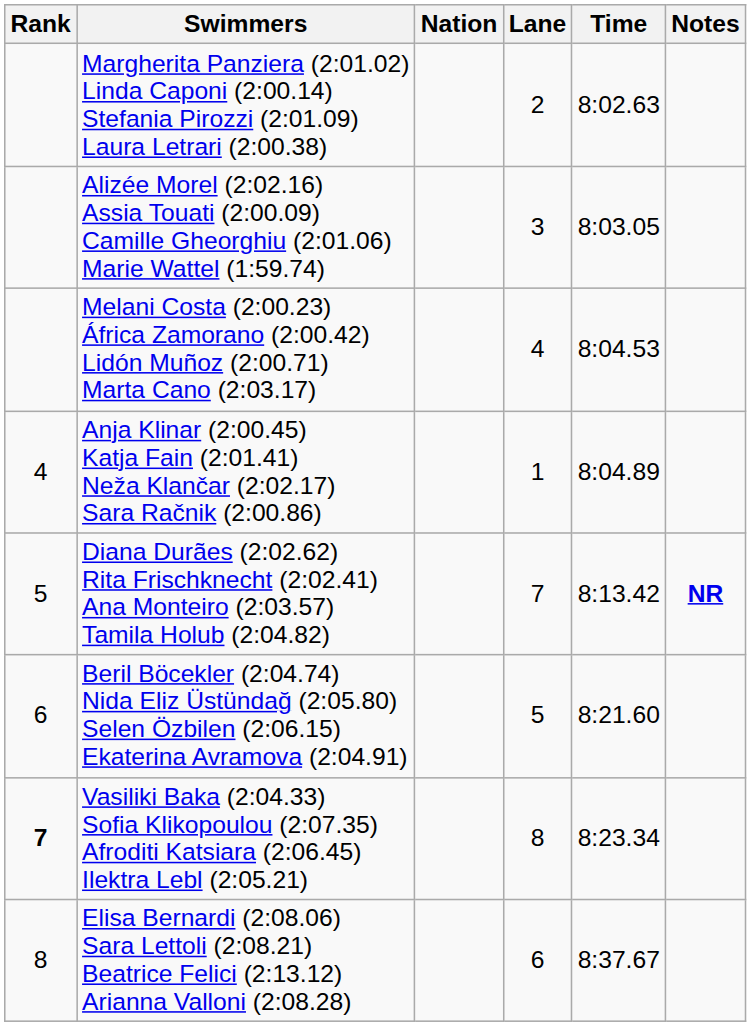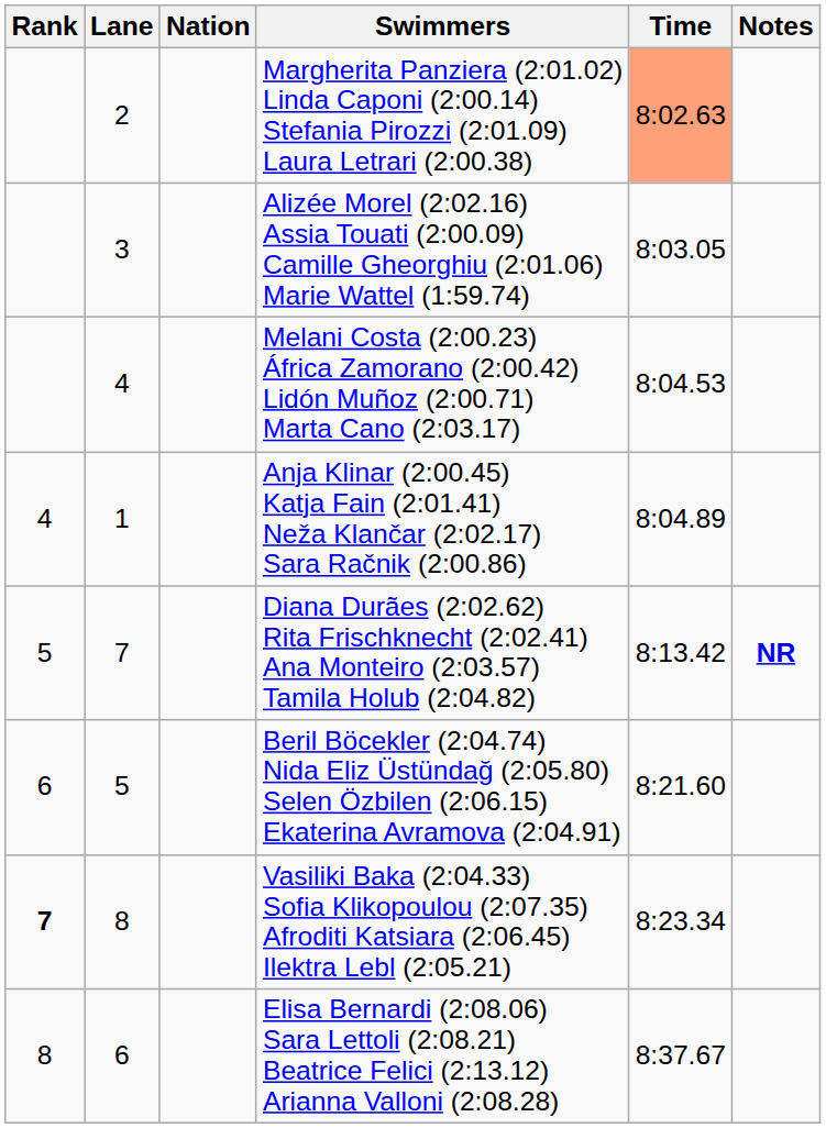columns swapped: Lane <-> Swimmers
row 2 | Time: no background -> lightsalmon background
